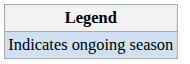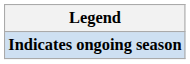Indicates ongoing season | column 1: normal -> bold
